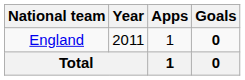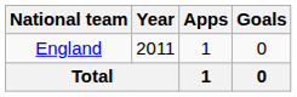England | Goals: bold -> normal
